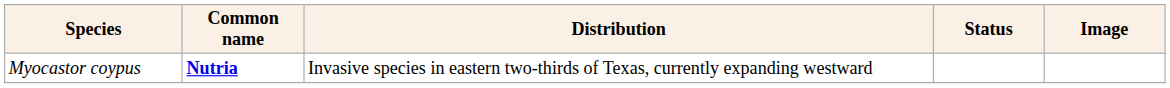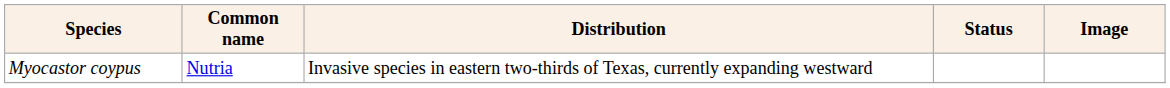Myocastor coypus | Common name: bold -> normal
